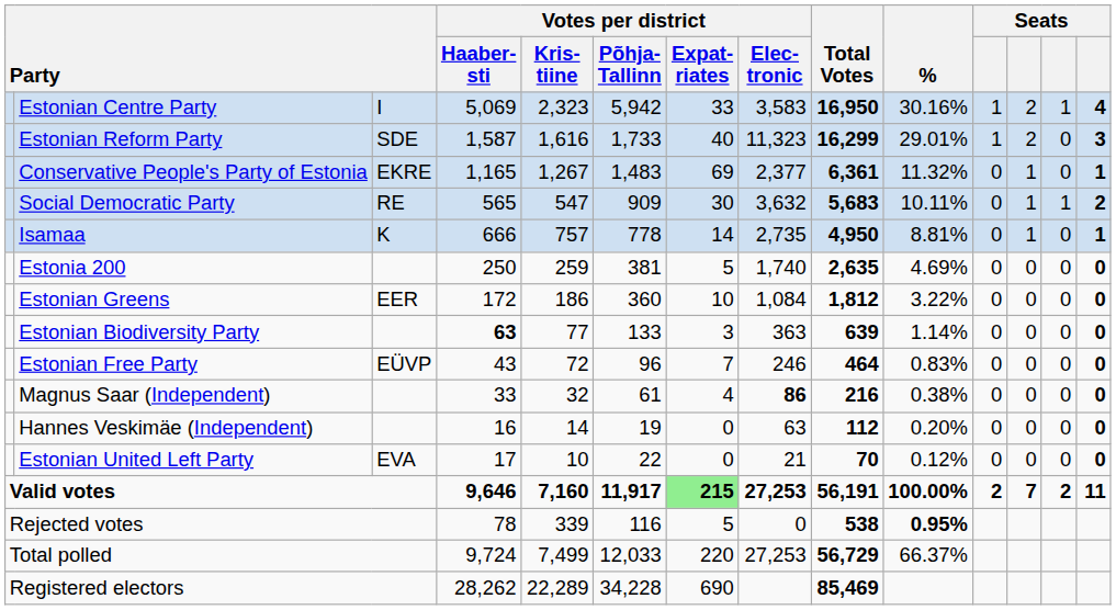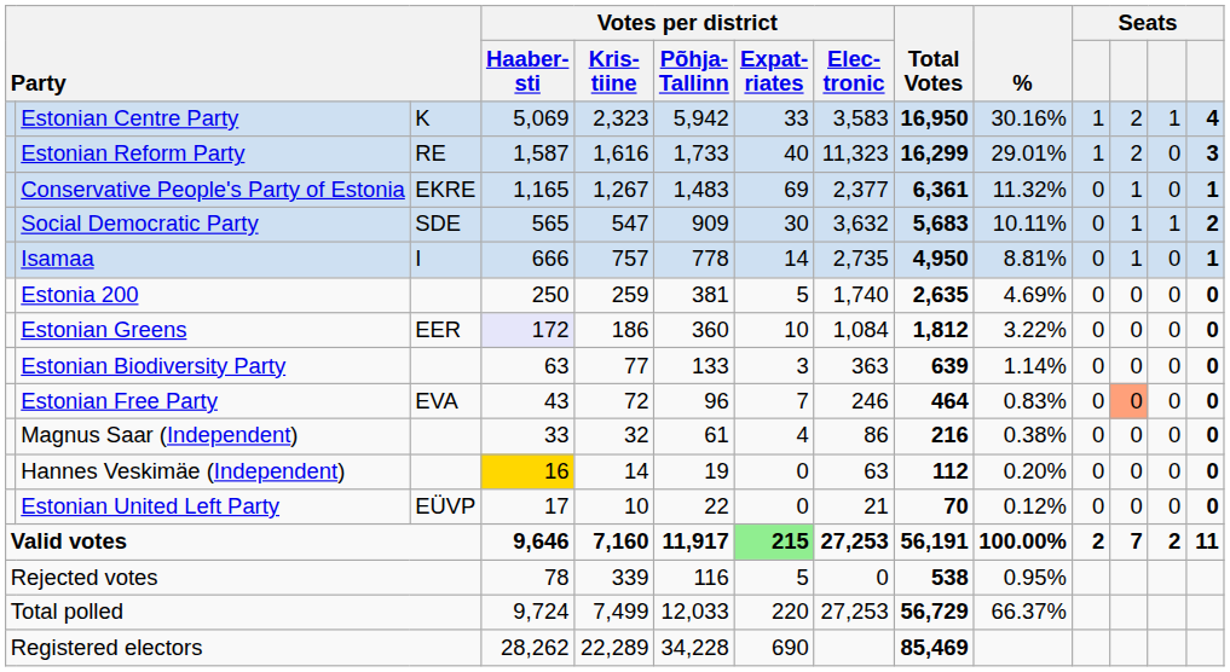Estonian Centre Party | column 3: I -> K
Estonian Reform Party | column 3: SDE -> RE
Social Democratic Party | column 3: RE -> SDE
Isamaa | column 3: K -> I
Estonian Greens | Votes per district / Haaber- sti: no background -> lavender background
Estonian Biodiversity Party | Votes per district / Haaber- sti: bold -> normal
Estonian Free Party | column 3: EÜVP -> EVA
Estonian Free Party | column 12: no background -> lightsalmon background
Magnus Saar (Independent) | Votes per district / Elec- tronic: bold -> normal
Hannes Veskimäe (Independent) | Votes per district / Haaber- sti: no background -> gold background
Estonian United Left Party | column 3: EVA -> EÜVP
Rejected votes | %: bold -> normal
